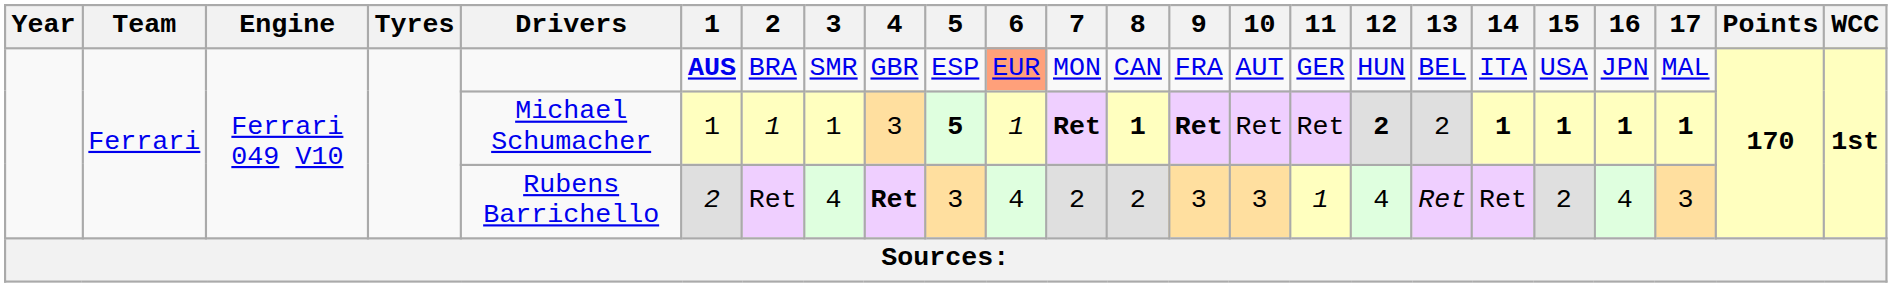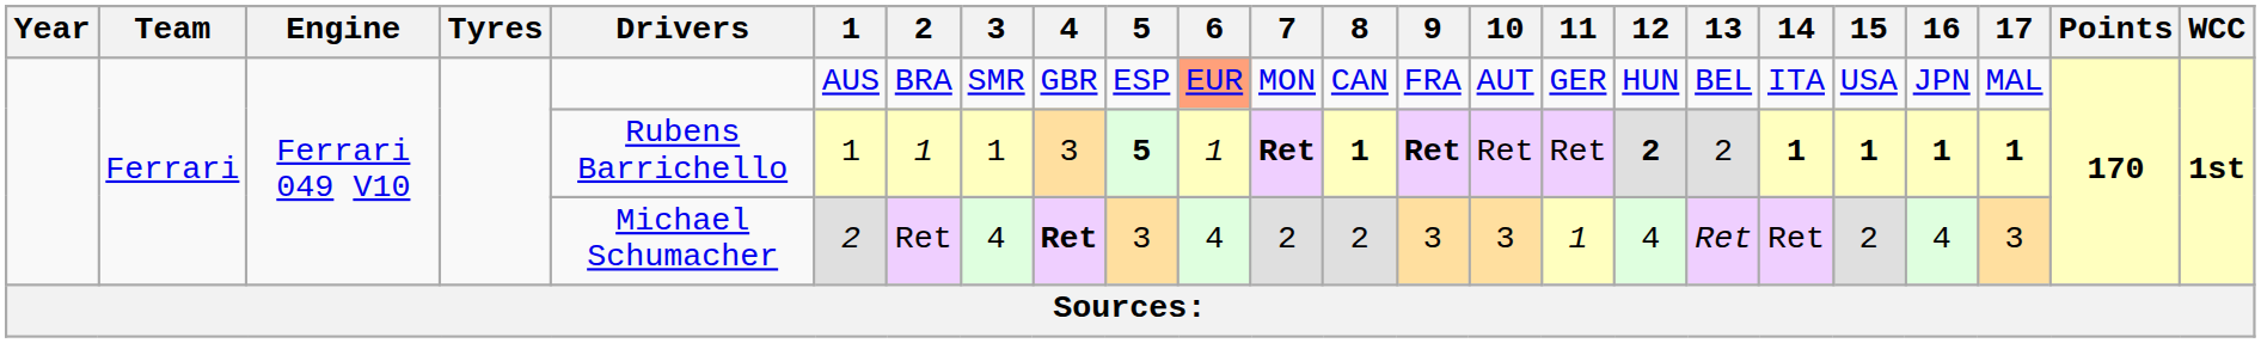row 2 | 1: bold -> normal
row 3 | Drivers: Michael Schumacher -> Rubens Barrichello
row 4 | Drivers: Rubens Barrichello -> Michael Schumacher
